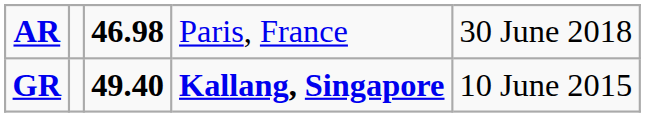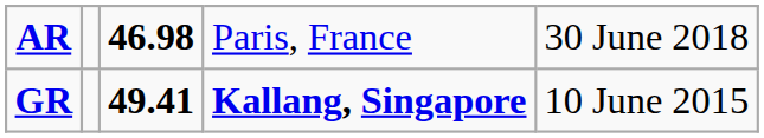GR | column 3: 49.40 -> 49.41
